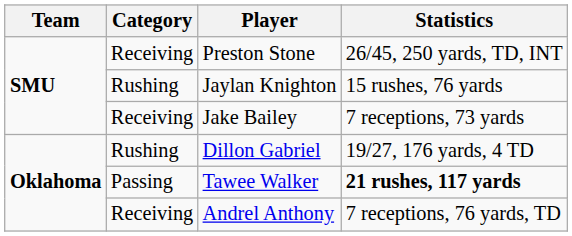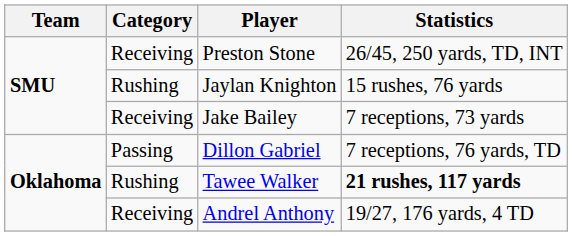Dillon Gabriel | Category: Rushing -> Passing
Dillon Gabriel | Statistics: 19/27, 176 yards, 4 TD -> 7 receptions, 76 yards, TD
Tawee Walker | Category: Passing -> Rushing
Andrel Anthony | Statistics: 7 receptions, 76 yards, TD -> 19/27, 176 yards, 4 TD
